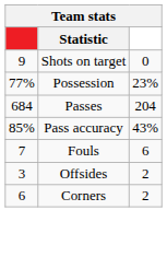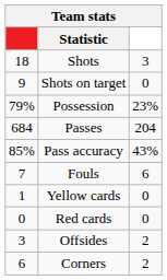+ row: 18 | Shots | 3
Possession | column 1: 77% -> 79%
+ row: 1 | Yellow cards | 0
+ row: 0 | Red cards | 0
